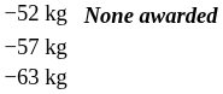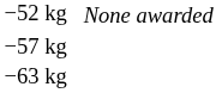−52 kg / None awarded | column 2: bold -> normal
